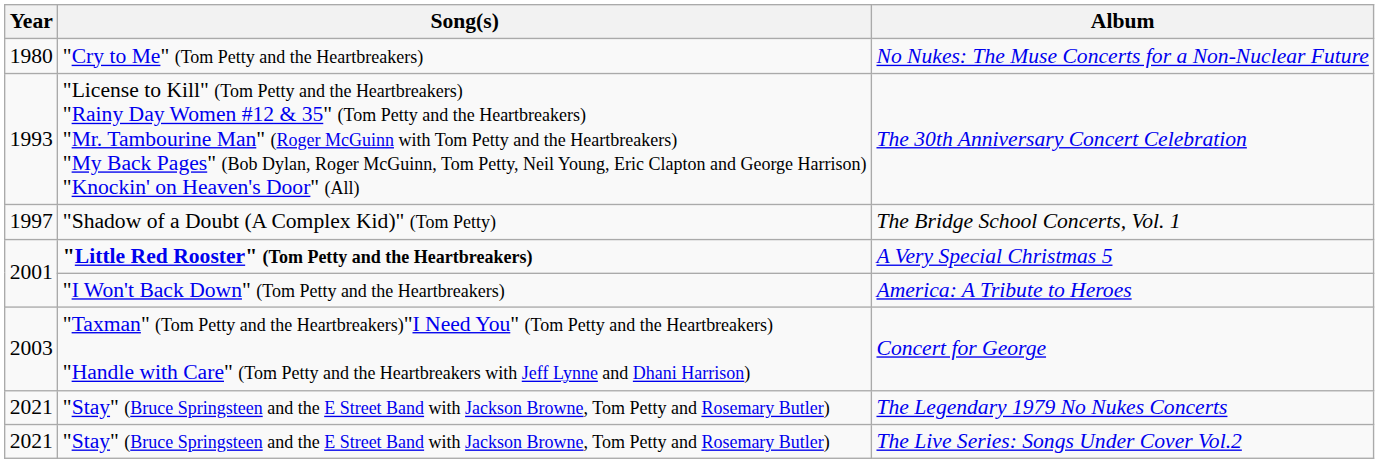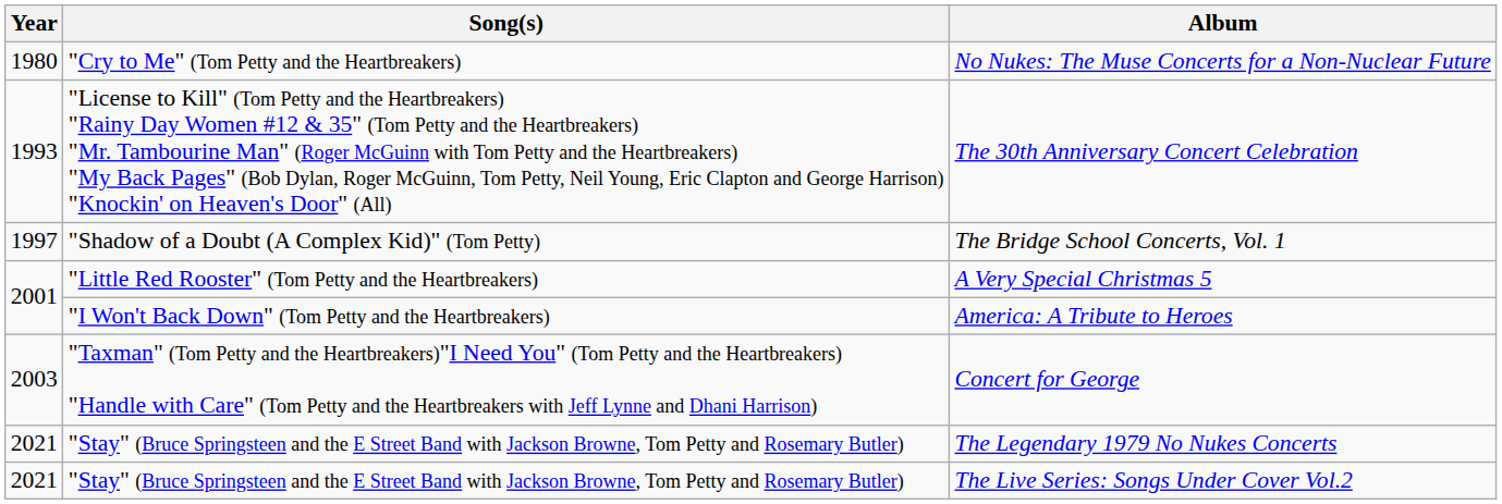A Very Special Christmas 5 | Song(s): bold -> normal
